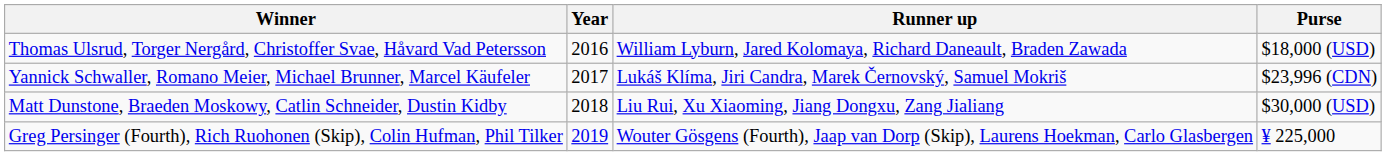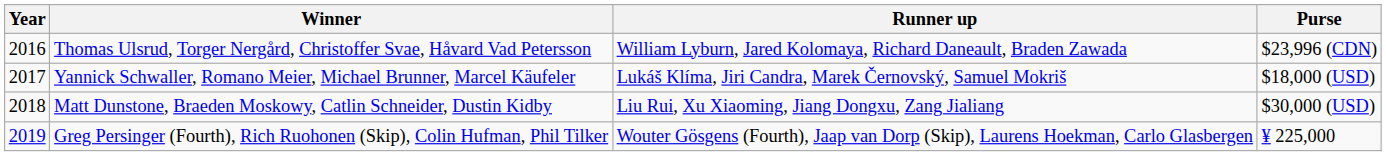columns swapped: Year <-> Winner
row 2 | Purse: $18,000 (USD) -> $23,996 (CDN)
row 3 | Purse: $23,996 (CDN) -> $18,000 (USD)
